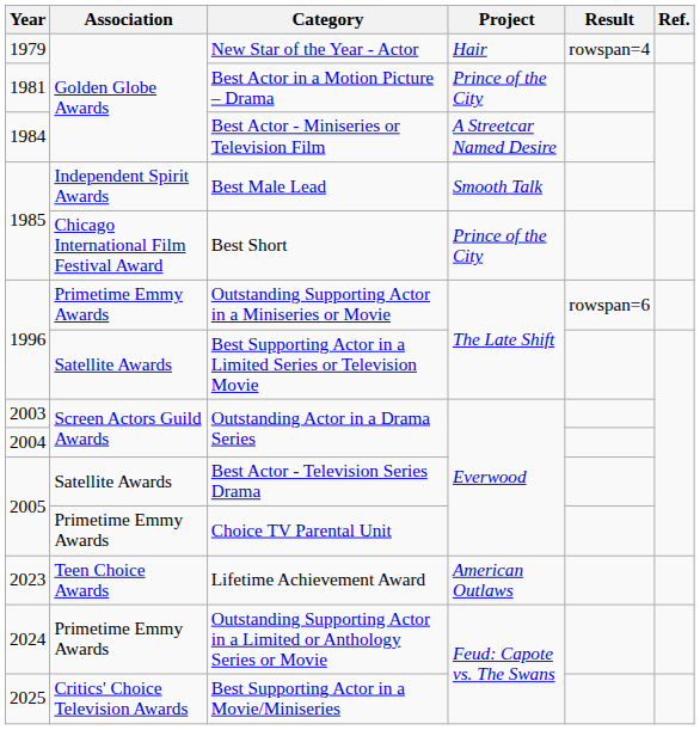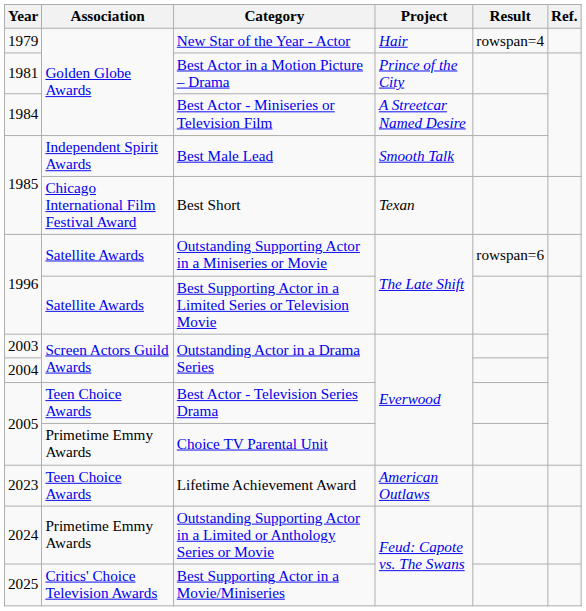Best Short | Project: Prince of the City -> Texan
Outstanding Supporting Actor in a Miniseries or Movie | Association: Primetime Emmy Awards -> Satellite Awards
Best Actor - Television Series Drama | Association: Satellite Awards -> Teen Choice Awards
